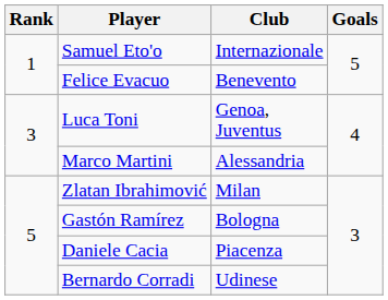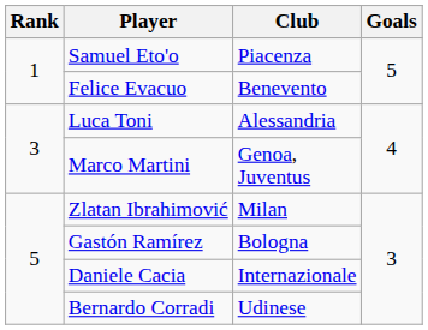Samuel Eto'o | Club: Internazionale -> Piacenza
Luca Toni | Club: Genoa, Juventus -> Alessandria
Marco Martini | Club: Alessandria -> Genoa, Juventus
Daniele Cacia | Club: Piacenza -> Internazionale
